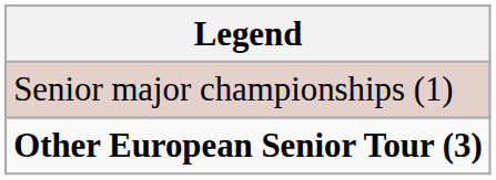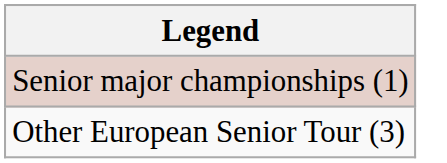row 3 | column 1: bold -> normal
